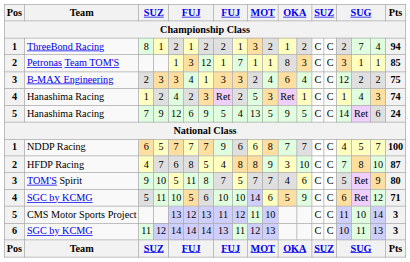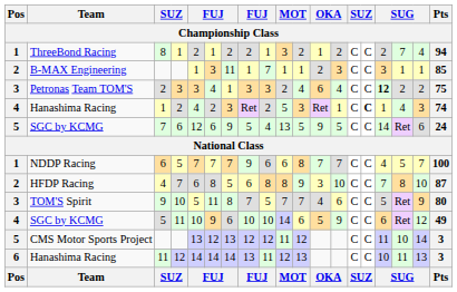row 4 | Team: Petronas Team TOM'S -> B-MAX Engineering
row 4 | column 7: 12 -> 11
row 4 | column 12: 8 -> 2
row 5 | Team: B-MAX Engineering -> Petronas Team TOM'S
row 5 | column 16: normal -> bold
row 6 | column 15: normal -> bold
row 7 | Team: Hanashima Racing -> SGC by KCMG
row 7 | column 4: 9 -> 6
row 10 | column 8: 4 -> 6
row 12 | column 6: 5 -> 9
row 12 | Pts: 71 -> 49
row 13 | column 8: 11 -> 12
row 13 | column 11: 10 -> 12
row 14 | Team: SGC by KCMG -> Hanashima Racing
